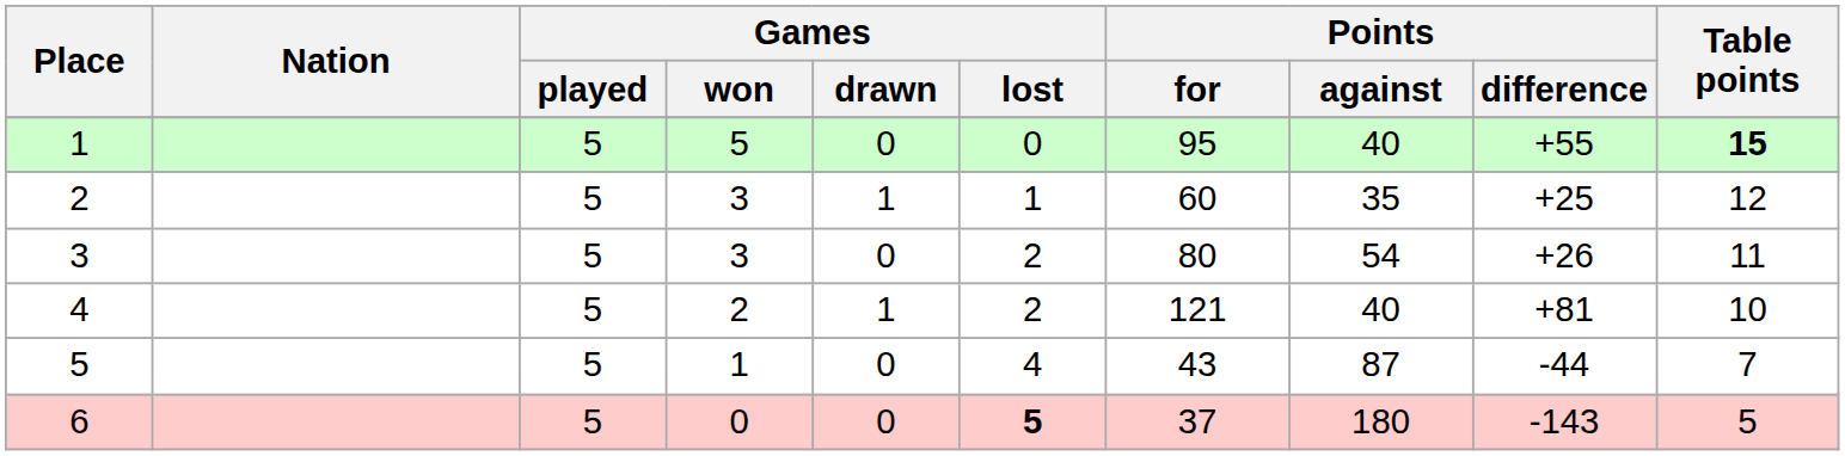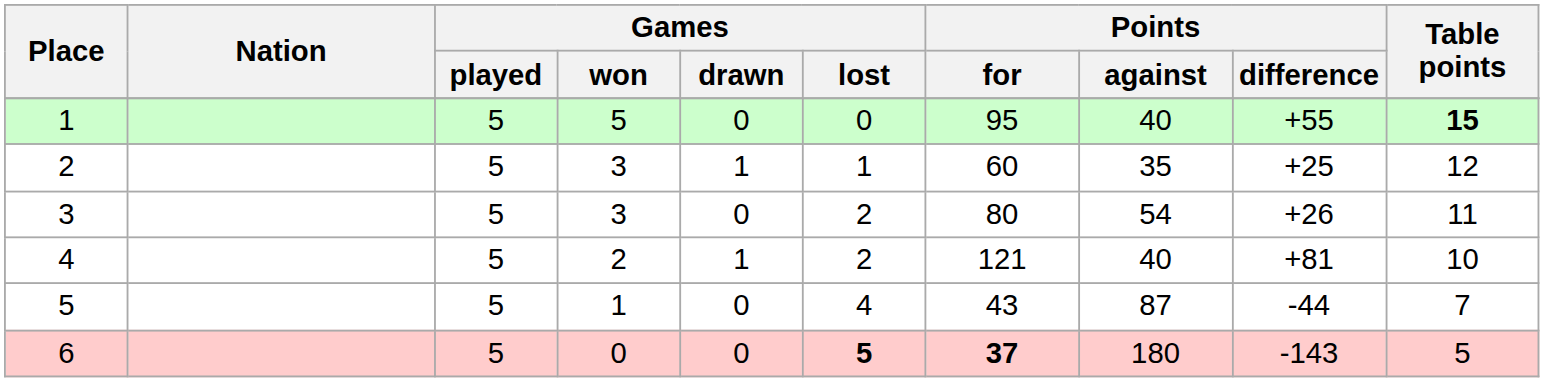6 | Points / for: normal -> bold
